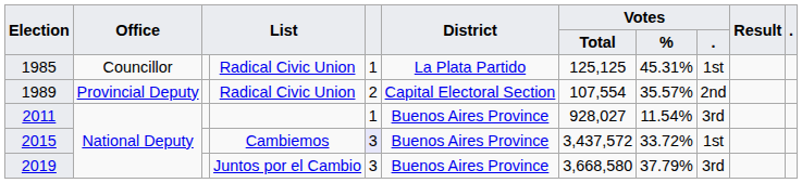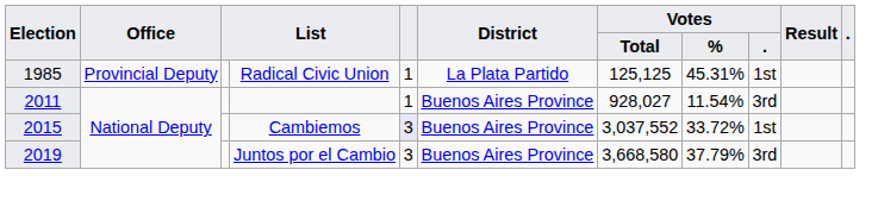1985 | Office: Councillor -> Provincial Deputy
- row: 1989 | Provincial Deputy | Radical Civic Union | 2 | Capital Electoral Section | 107,554 | 35.57% | 2nd
2015 | Votes / Total: 3,437,572 -> 3,037,552
